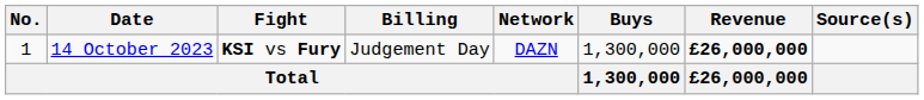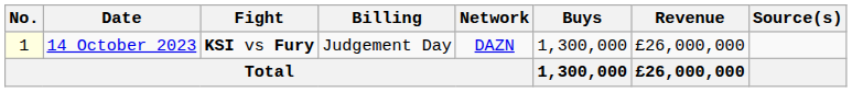14 October 2023 | No.: no background -> lightyellow background
14 October 2023 | Revenue: bold -> normal
